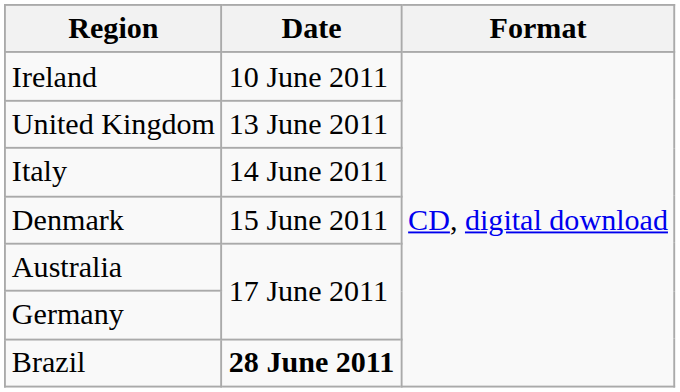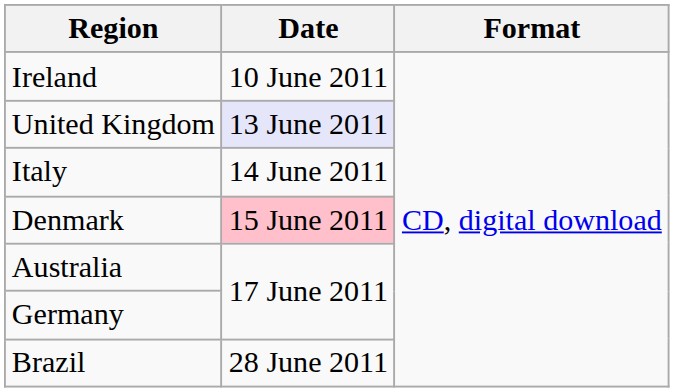United Kingdom | Date: no background -> lavender background
Denmark | Date: no background -> pink background
Brazil | Date: bold -> normal
